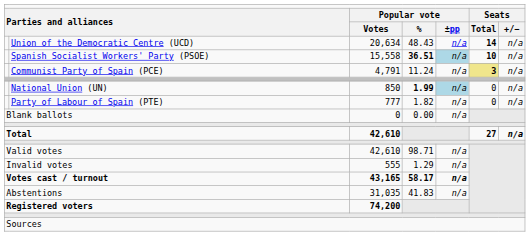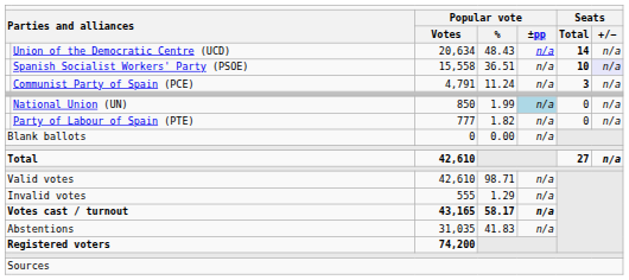Spanish Socialist Workers' Party (PSOE) | column 4: bold -> normal
Spanish Socialist Workers' Party (PSOE) | column 5: lightblue background -> no background
Spanish Socialist Workers' Party (PSOE) | column 7: no background -> lavender background
Communist Party of Spain (PCE) | column 6: khaki background -> no background
National Union (UN) | column 4: bold -> normal
